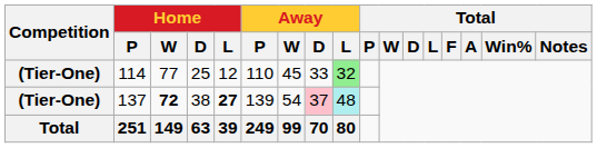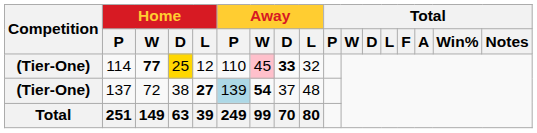114 | Home / W: normal -> bold
114 | Home / D: no background -> gold background
114 | Away / W: no background -> pink background
114 | Away / D: normal -> bold
114 | Away / L: lightgreen background -> no background
137 | Home / W: bold -> normal
137 | Away / P: no background -> lightblue background
137 | Away / W: normal -> bold
137 | Away / D: pink background -> no background
137 | Away / L: paleturquoise background -> no background
